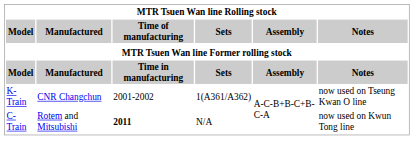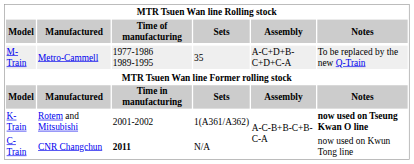+ row: M-Train | Metro-Cammell | 1977-1986 1989-1995 | 35 | A-C+D+B-C+D+C-A | To be replaced by the new Q-Train
K-Train | Manufactured: CNR Changchun -> Rotem and Mitsubishi
K-Train | Notes: normal -> bold
C-Train | Manufactured: Rotem and Mitsubishi -> CNR Changchun
